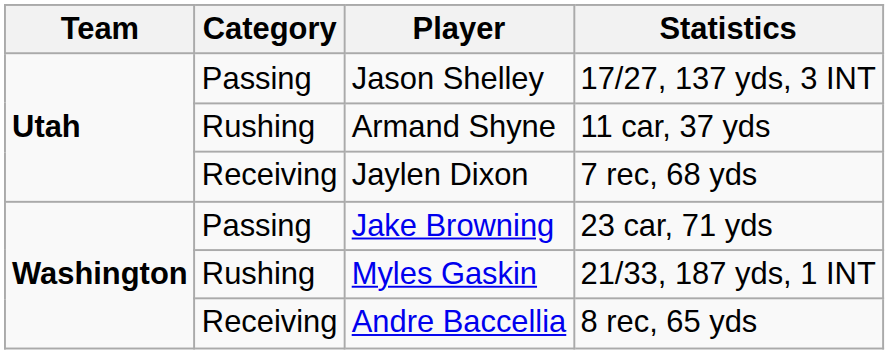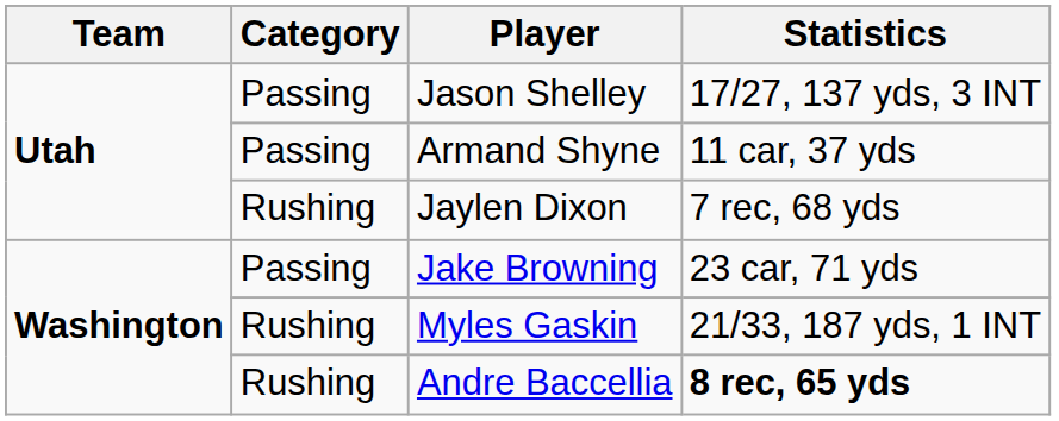Armand Shyne | Category: Rushing -> Passing
Jaylen Dixon | Category: Receiving -> Rushing
Andre Baccellia | Category: Receiving -> Rushing
Andre Baccellia | Statistics: normal -> bold
